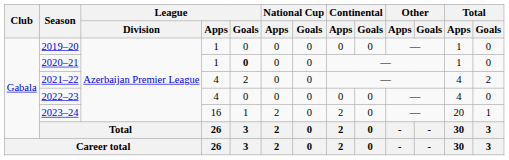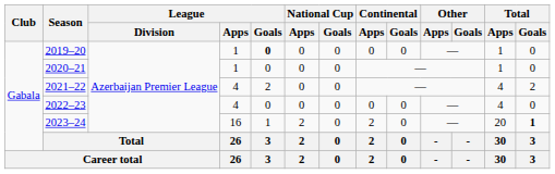2019–20 | League / Goals: normal -> bold
2020–21 | League / Goals: bold -> normal
2023–24 | Total / Goals: normal -> bold
